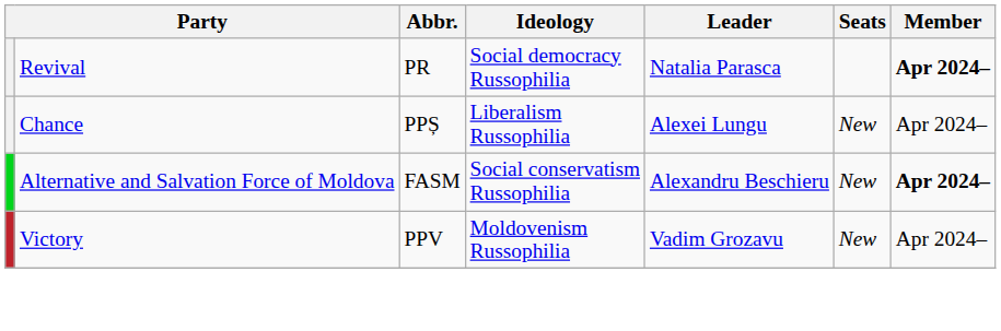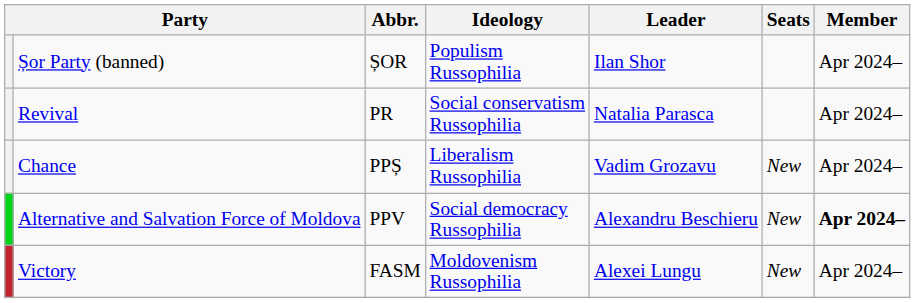+ row: Șor Party (banned) | ȘOR | Populism Russophilia | Ilan Shor | Apr 2024–
Revival | Ideology: Social democracy Russophilia -> Social conservatism Russophilia
Revival | Member: bold -> normal
Chance | Leader: Alexei Lungu -> Vadim Grozavu
Alternative and Salvation Force of Moldova | Abbr.: FASM -> PPV
Alternative and Salvation Force of Moldova | Ideology: Social conservatism Russophilia -> Social democracy Russophilia
Victory | Abbr.: PPV -> FASM
Victory | Leader: Vadim Grozavu -> Alexei Lungu
